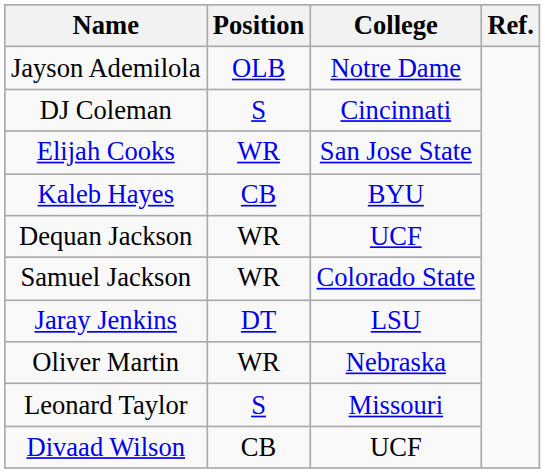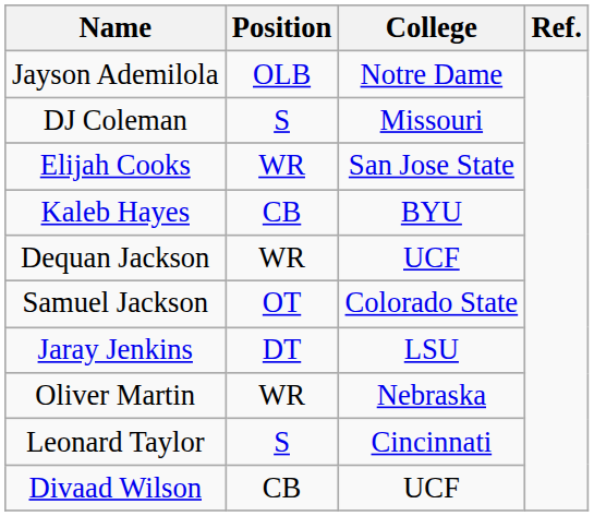DJ Coleman | College: Cincinnati -> Missouri
Samuel Jackson | Position: WR -> OT
Leonard Taylor | College: Missouri -> Cincinnati
